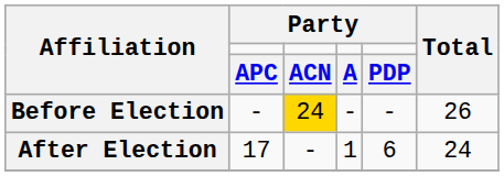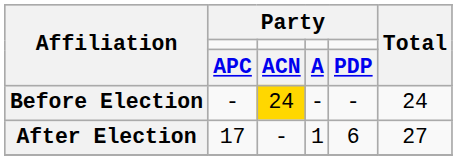Before Election | Total: 26 -> 24
After Election | Total: 24 -> 27
